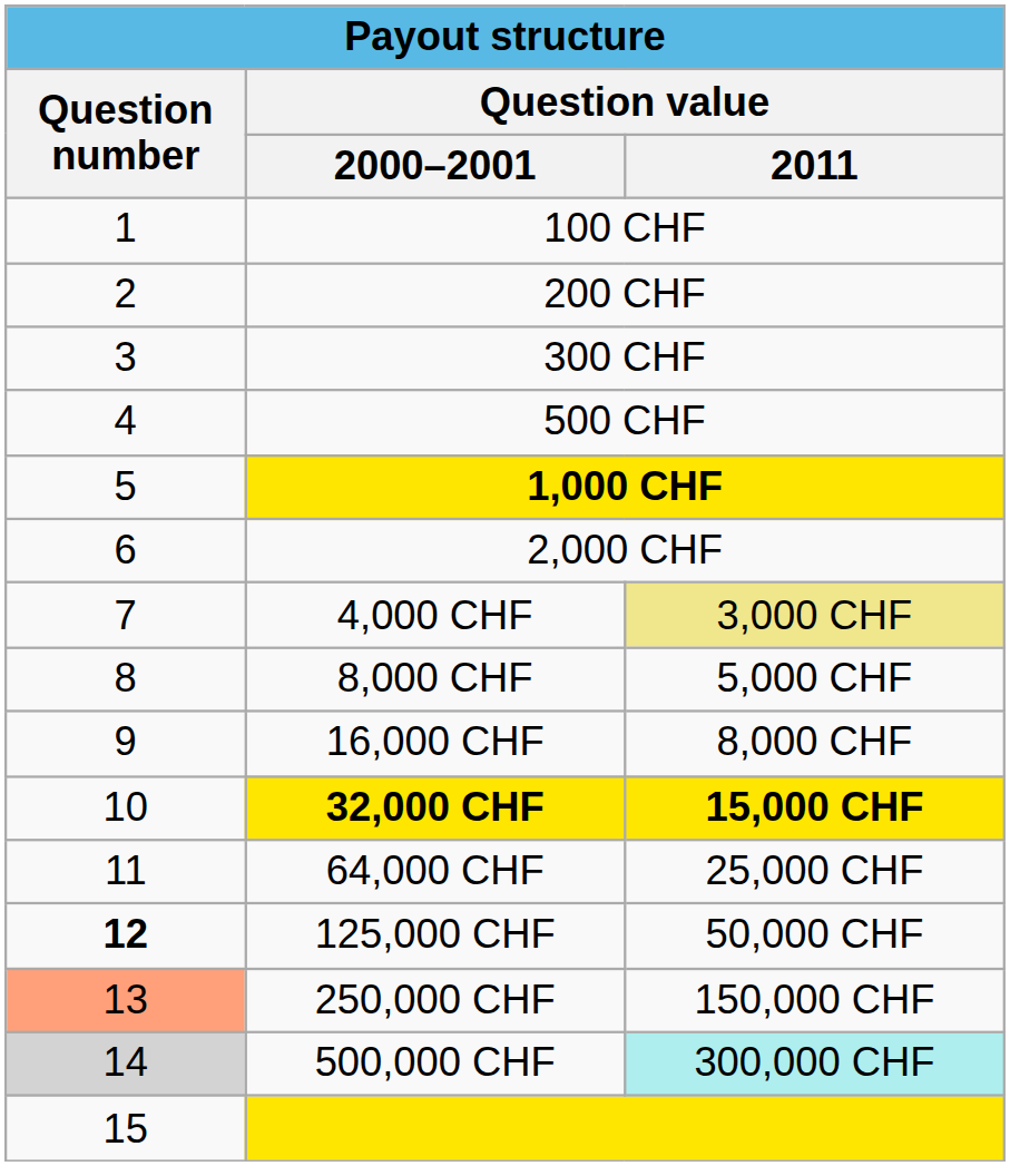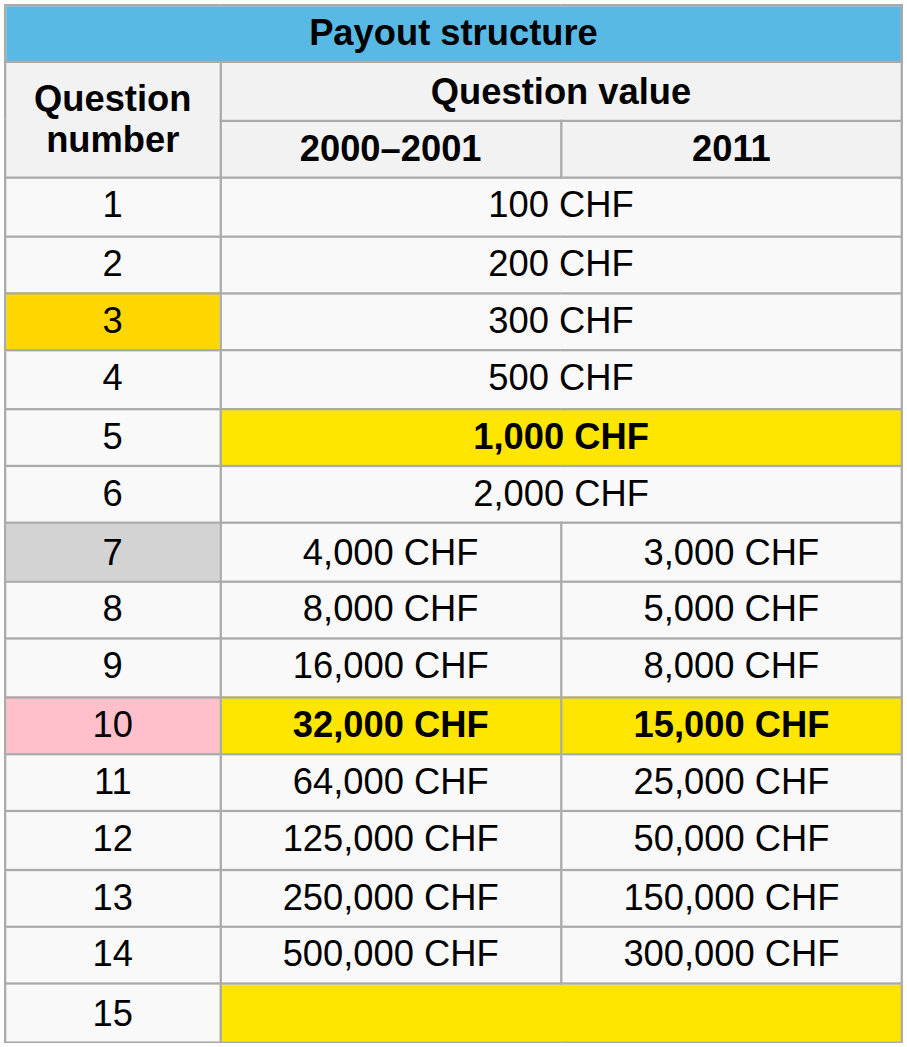300 CHF | Question number: no background -> gold background
4,000 CHF | Question number: no background -> lightgrey background
4,000 CHF | Question value / 2011: khaki background -> no background
32,000 CHF | Question number: no background -> pink background
125,000 CHF | Question number: bold -> normal
250,000 CHF | Question number: lightsalmon background -> no background
500,000 CHF | Question number: lightgrey background -> no background
500,000 CHF | Question value / 2011: paleturquoise background -> no background
